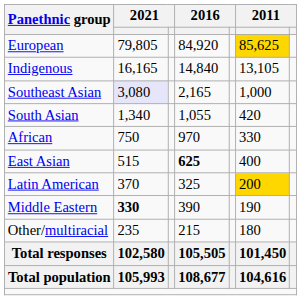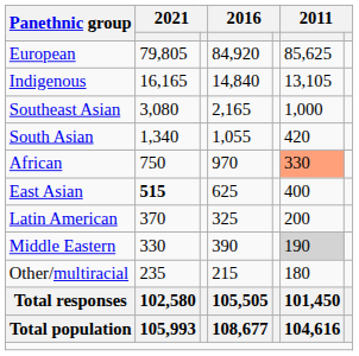European | column 6: gold background -> no background
Southeast Asian | column 2: lavender background -> no background
African | column 6: no background -> lightsalmon background
East Asian | column 2: normal -> bold
East Asian | column 4: bold -> normal
Latin American | column 6: gold background -> no background
Middle Eastern | column 2: bold -> normal
Middle Eastern | column 6: no background -> lightgrey background
